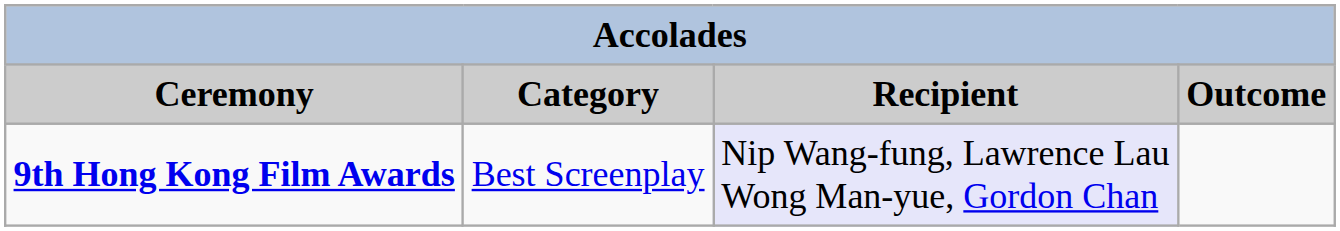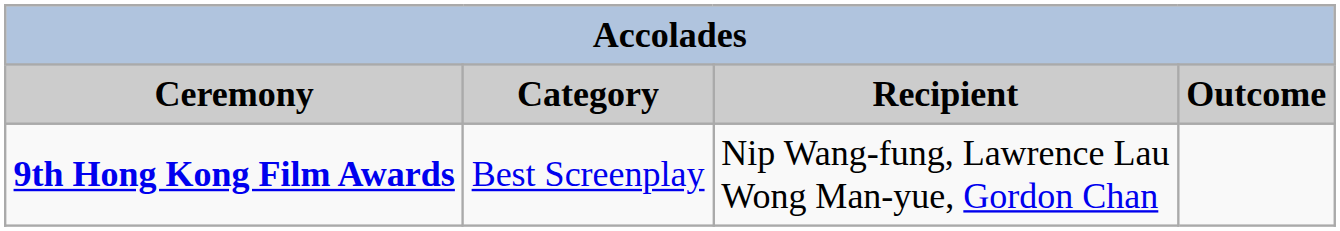9th Hong Kong Film Awards | Recipient: lavender background -> no background
